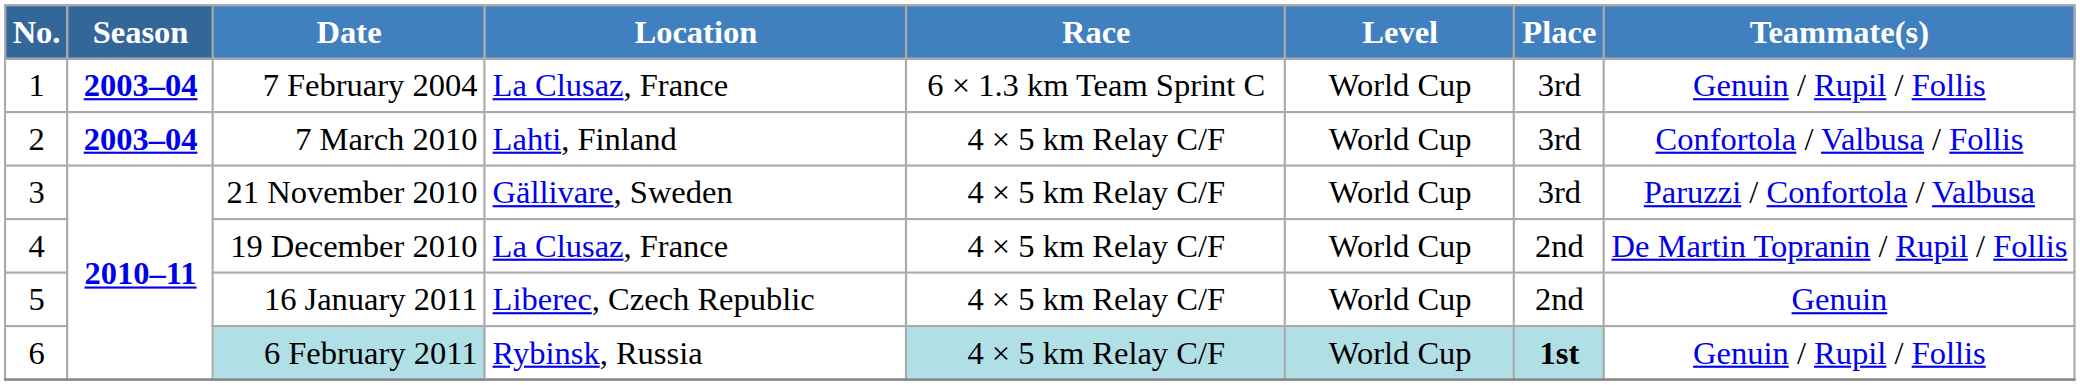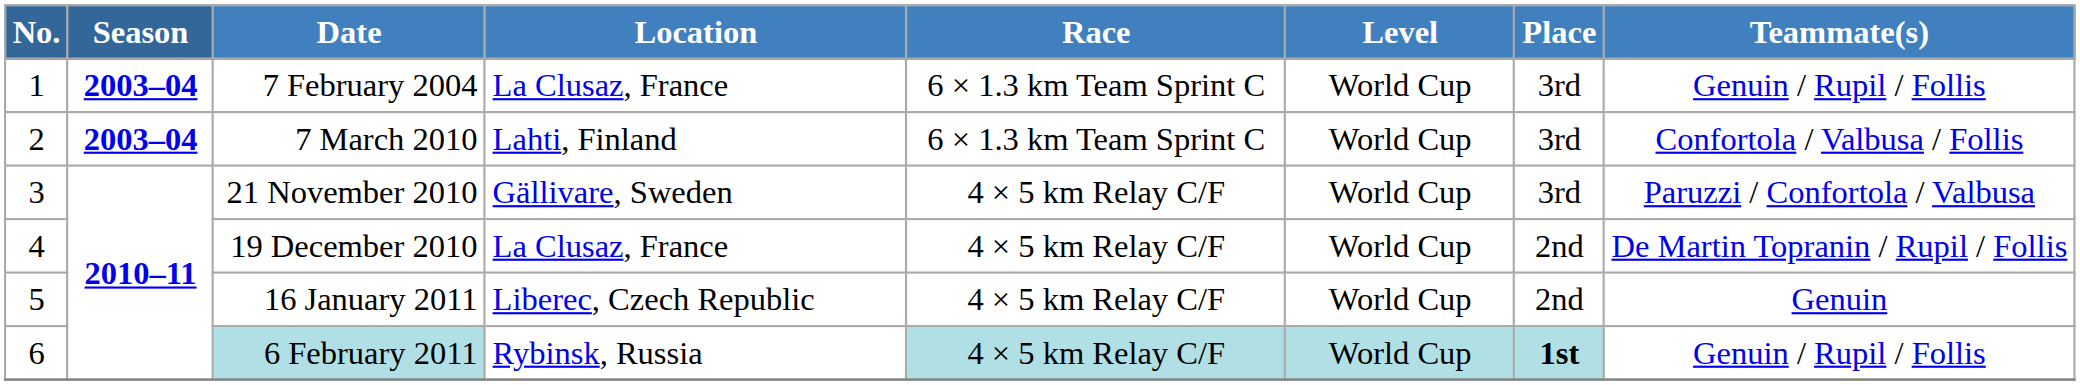7 March 2010 | Race: 4 × 5 km Relay C/F -> 6 × 1.3 km Team Sprint C
